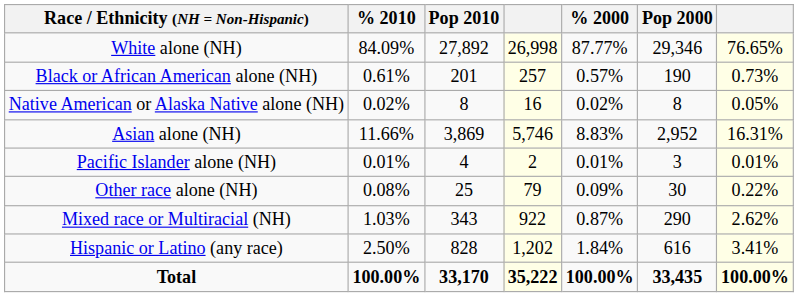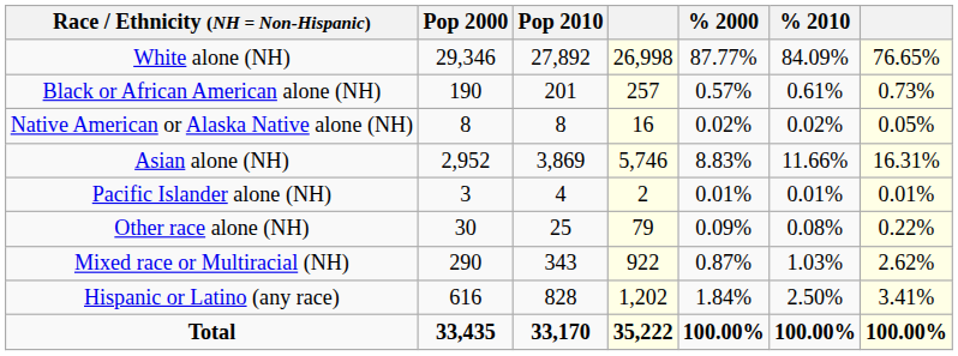columns swapped: Pop 2000 <-> % 2010
